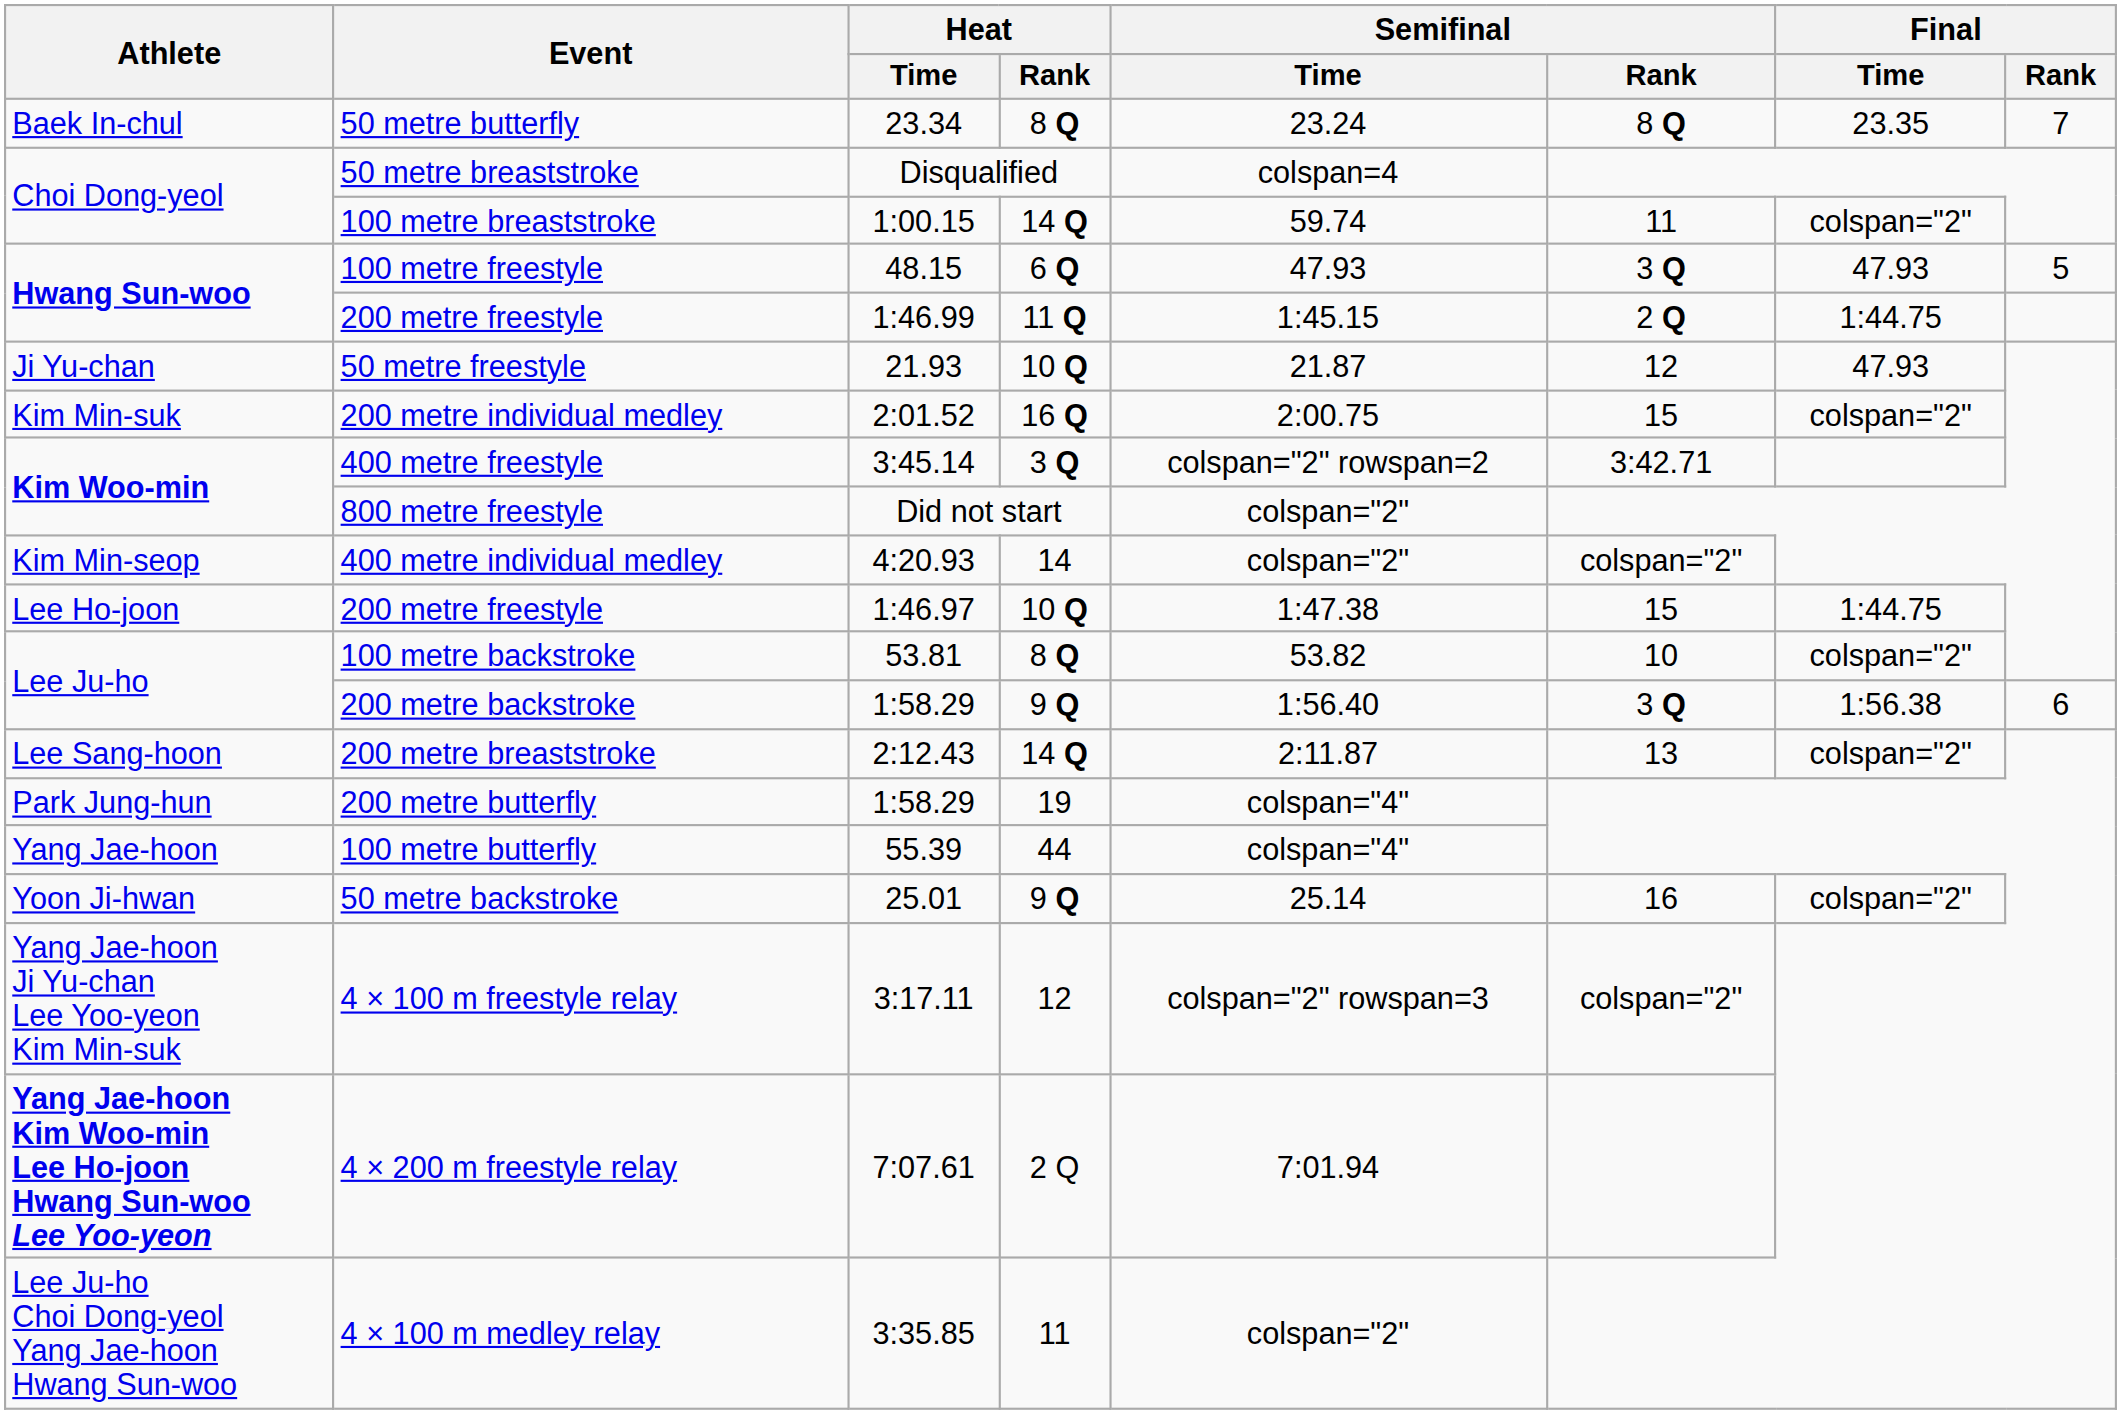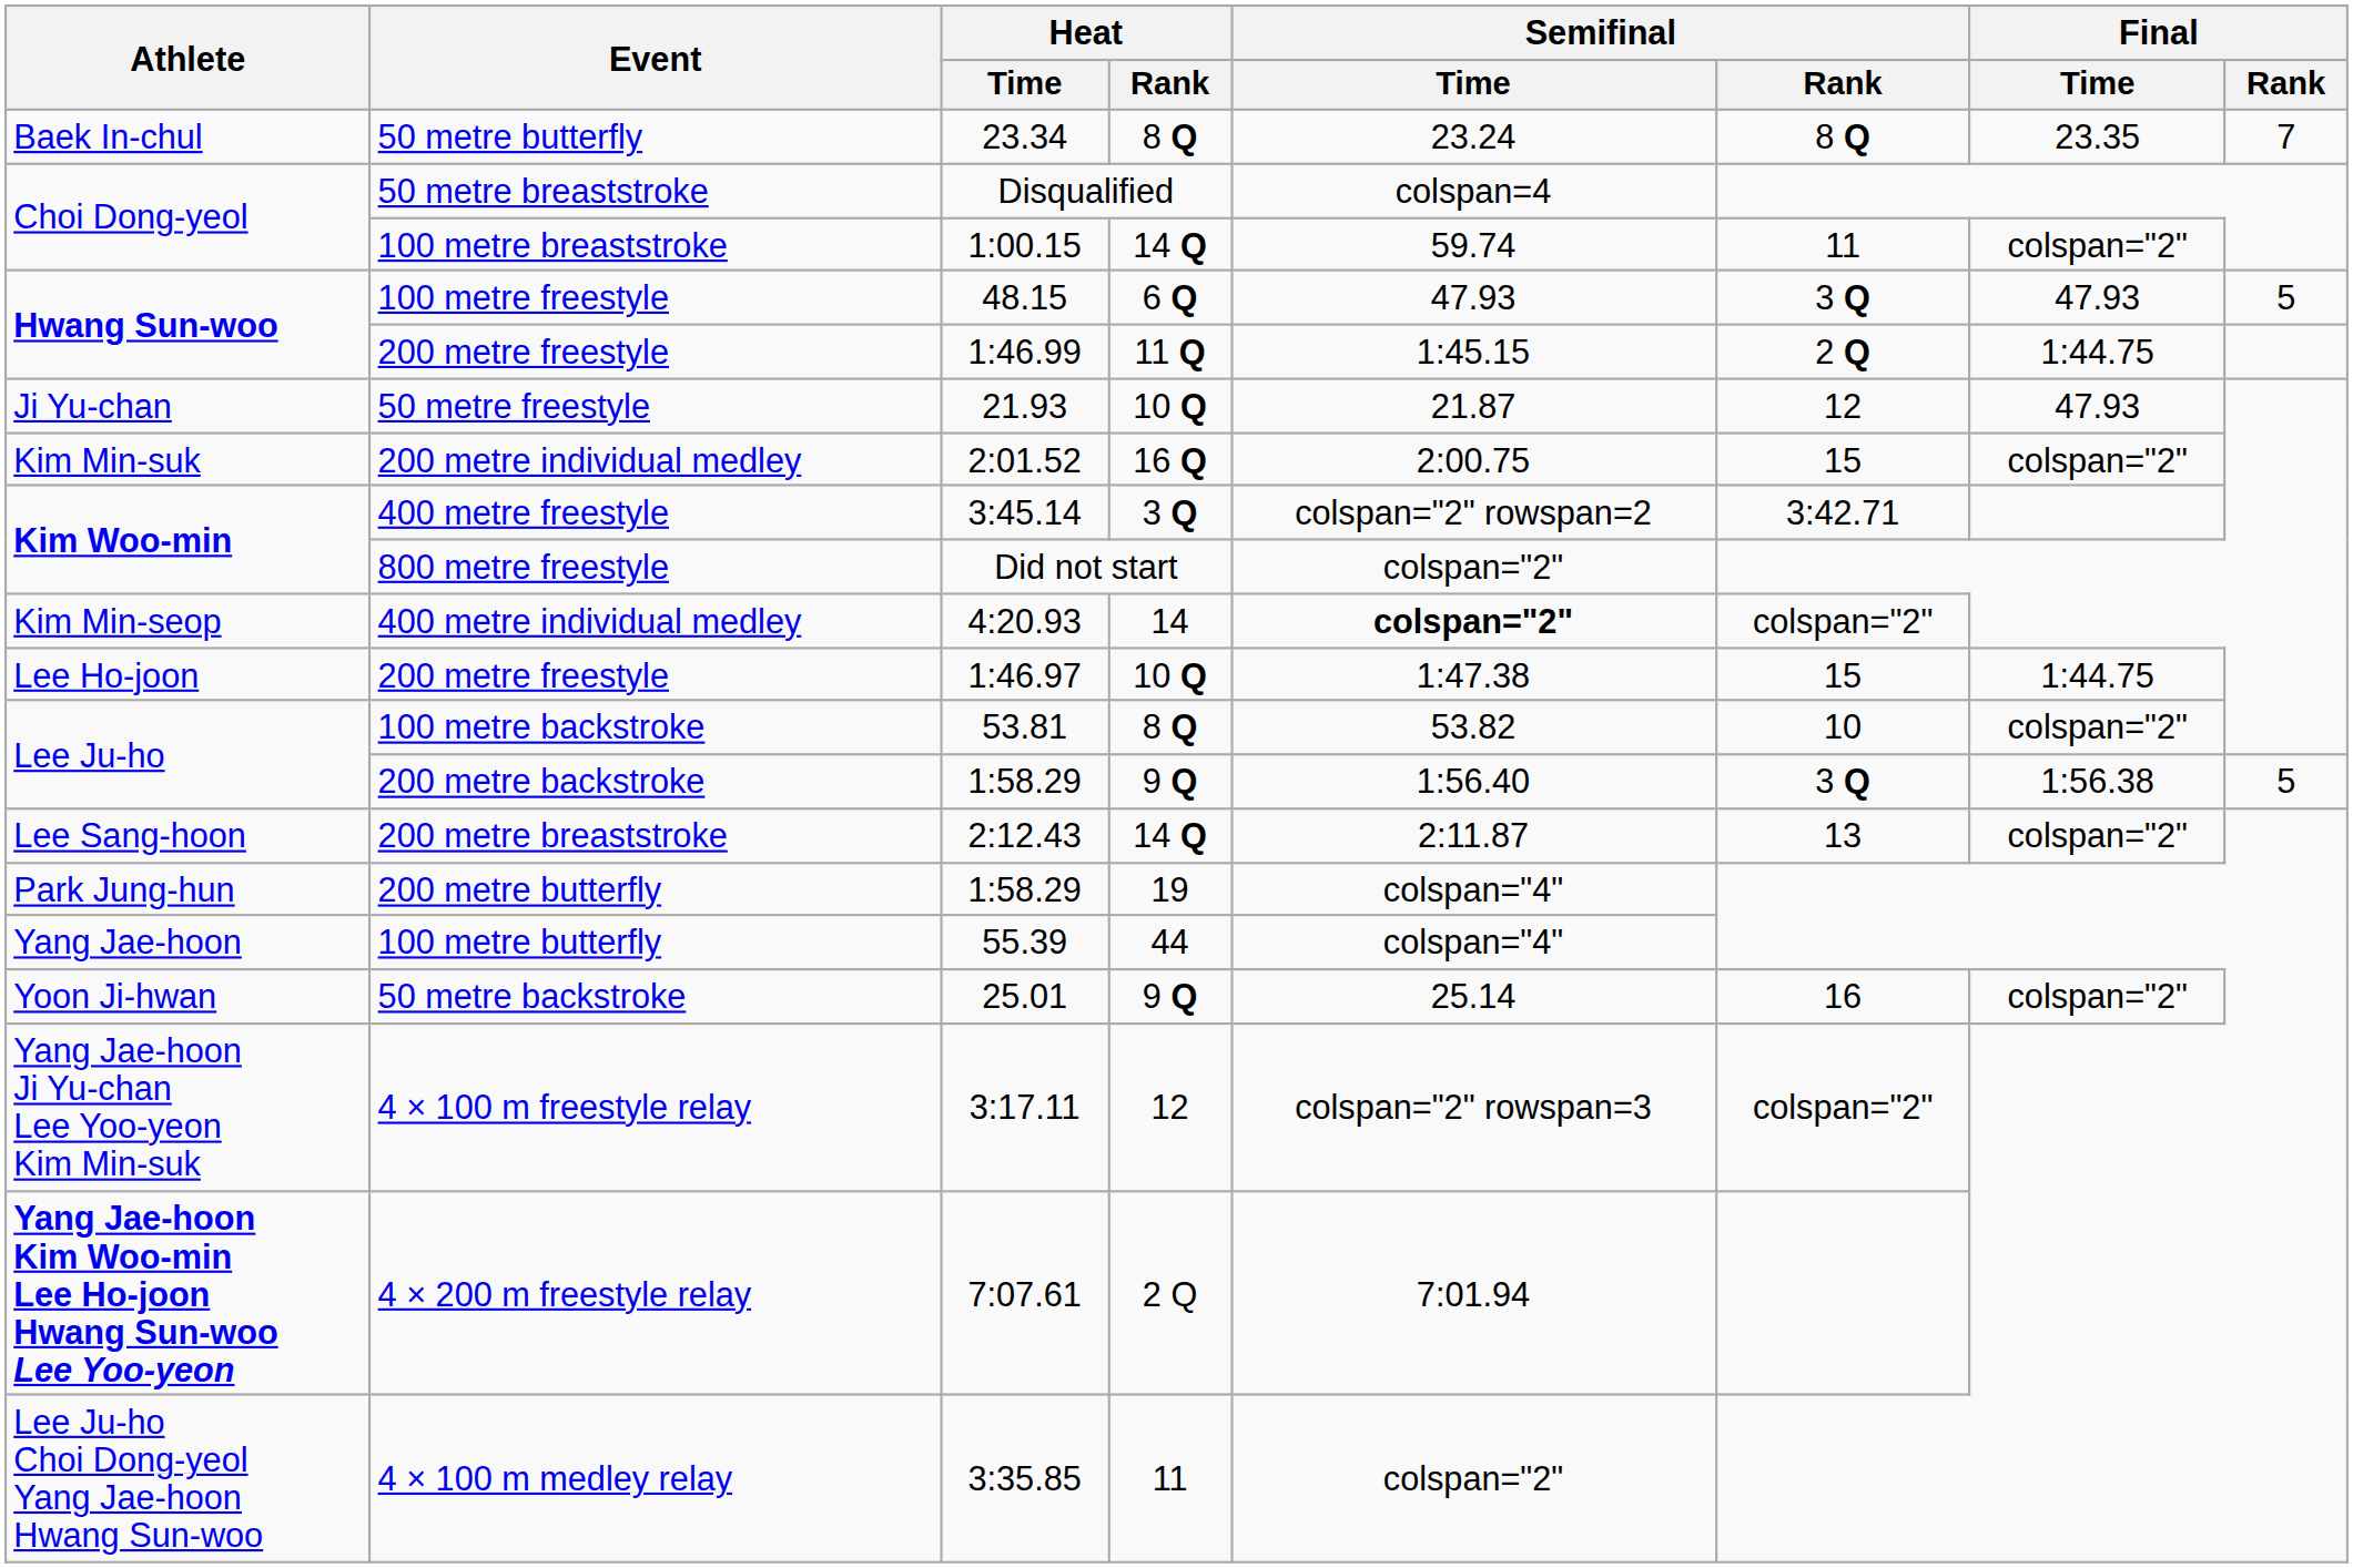400 metre individual medley | Semifinal / Time: normal -> bold
200 metre backstroke | Final / Rank: 6 -> 5
